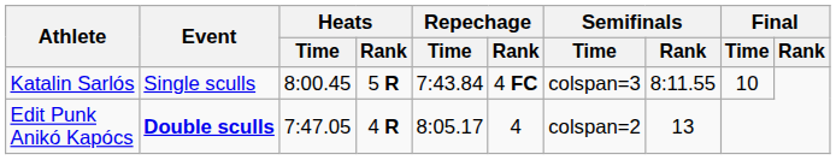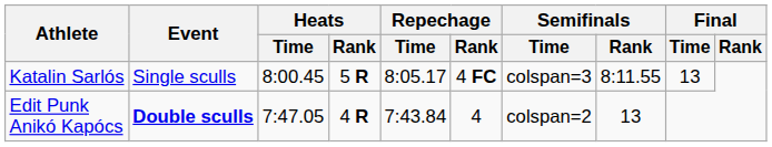Katalin Sarlós | Repechage / Time: 7:43.84 -> 8:05.17
Katalin Sarlós | Final / Time: 10 -> 13
Edit Punk Anikó Kapócs | Repechage / Time: 8:05.17 -> 7:43.84
